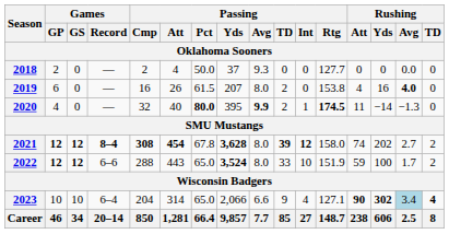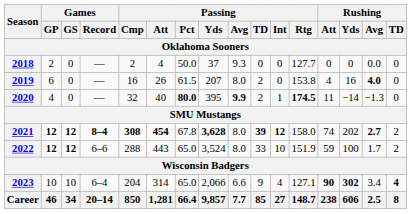2021 | Rushing / Avg / Oklahoma Sooners: normal -> bold
2022 | Passing / Yds / Oklahoma Sooners: bold -> normal
2023 | Rushing / Avg / Oklahoma Sooners: lightblue background -> no background
